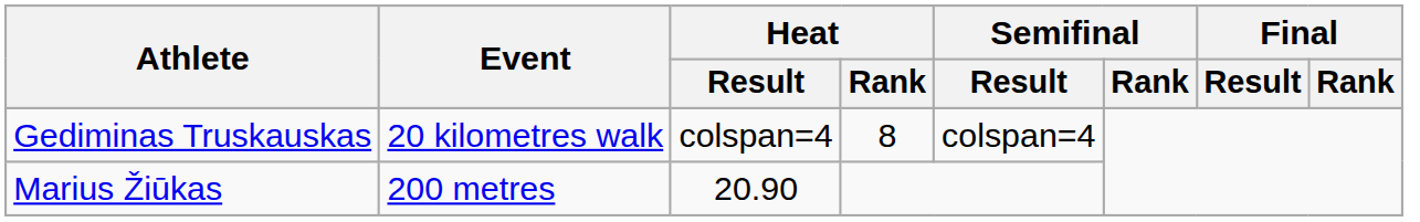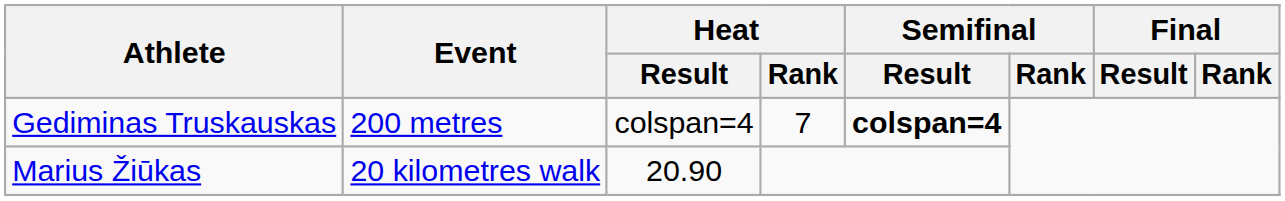Gediminas Truskauskas | Event: 20 kilometres walk -> 200 metres
Gediminas Truskauskas | Heat / Rank: 8 -> 7
Gediminas Truskauskas | Semifinal / Result: normal -> bold
Marius Žiūkas | Event: 200 metres -> 20 kilometres walk
